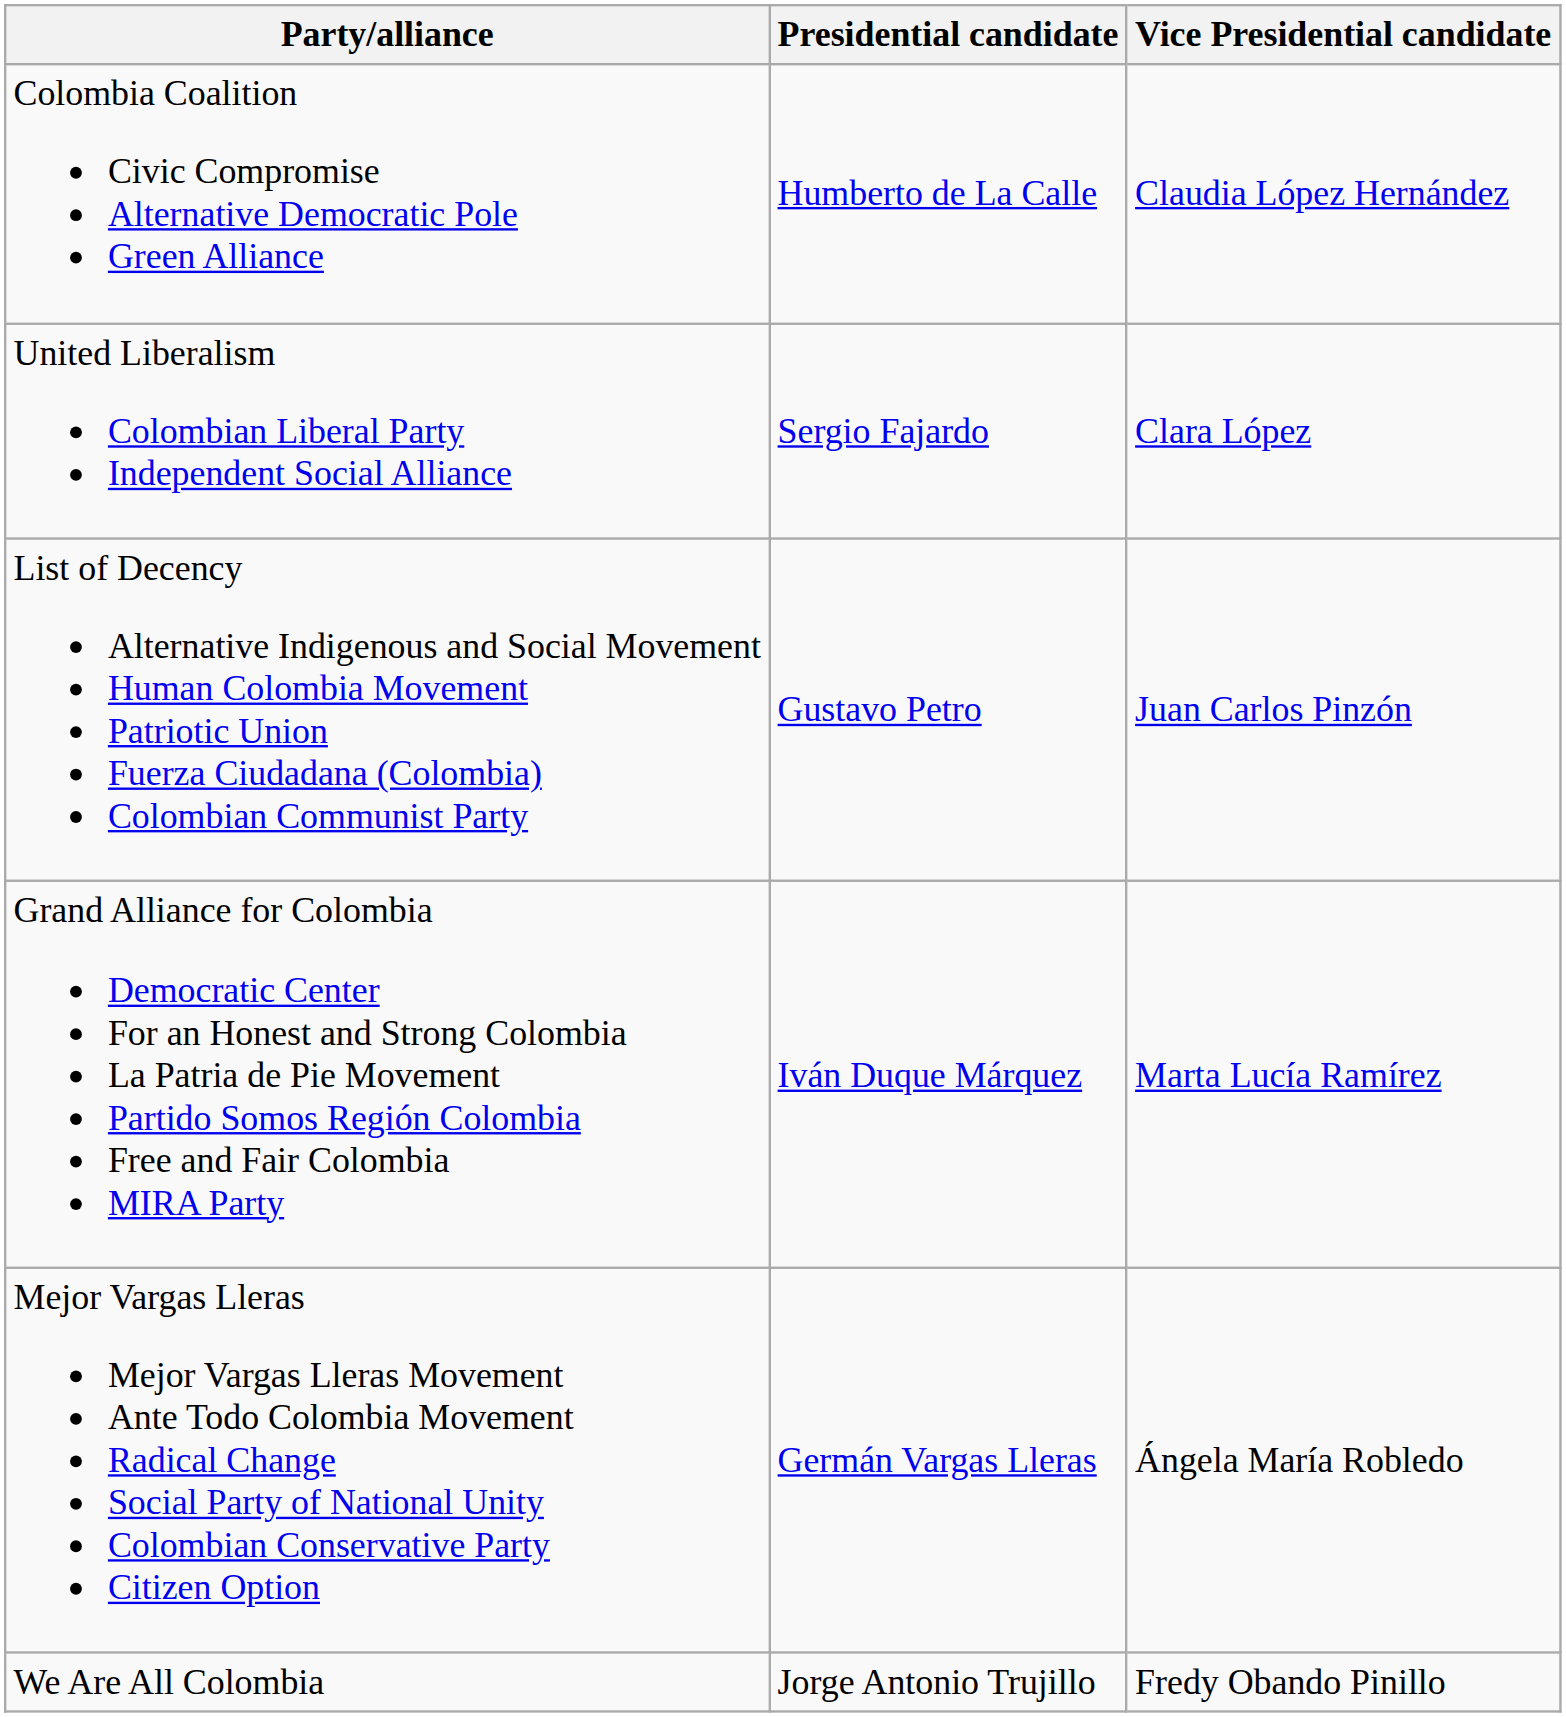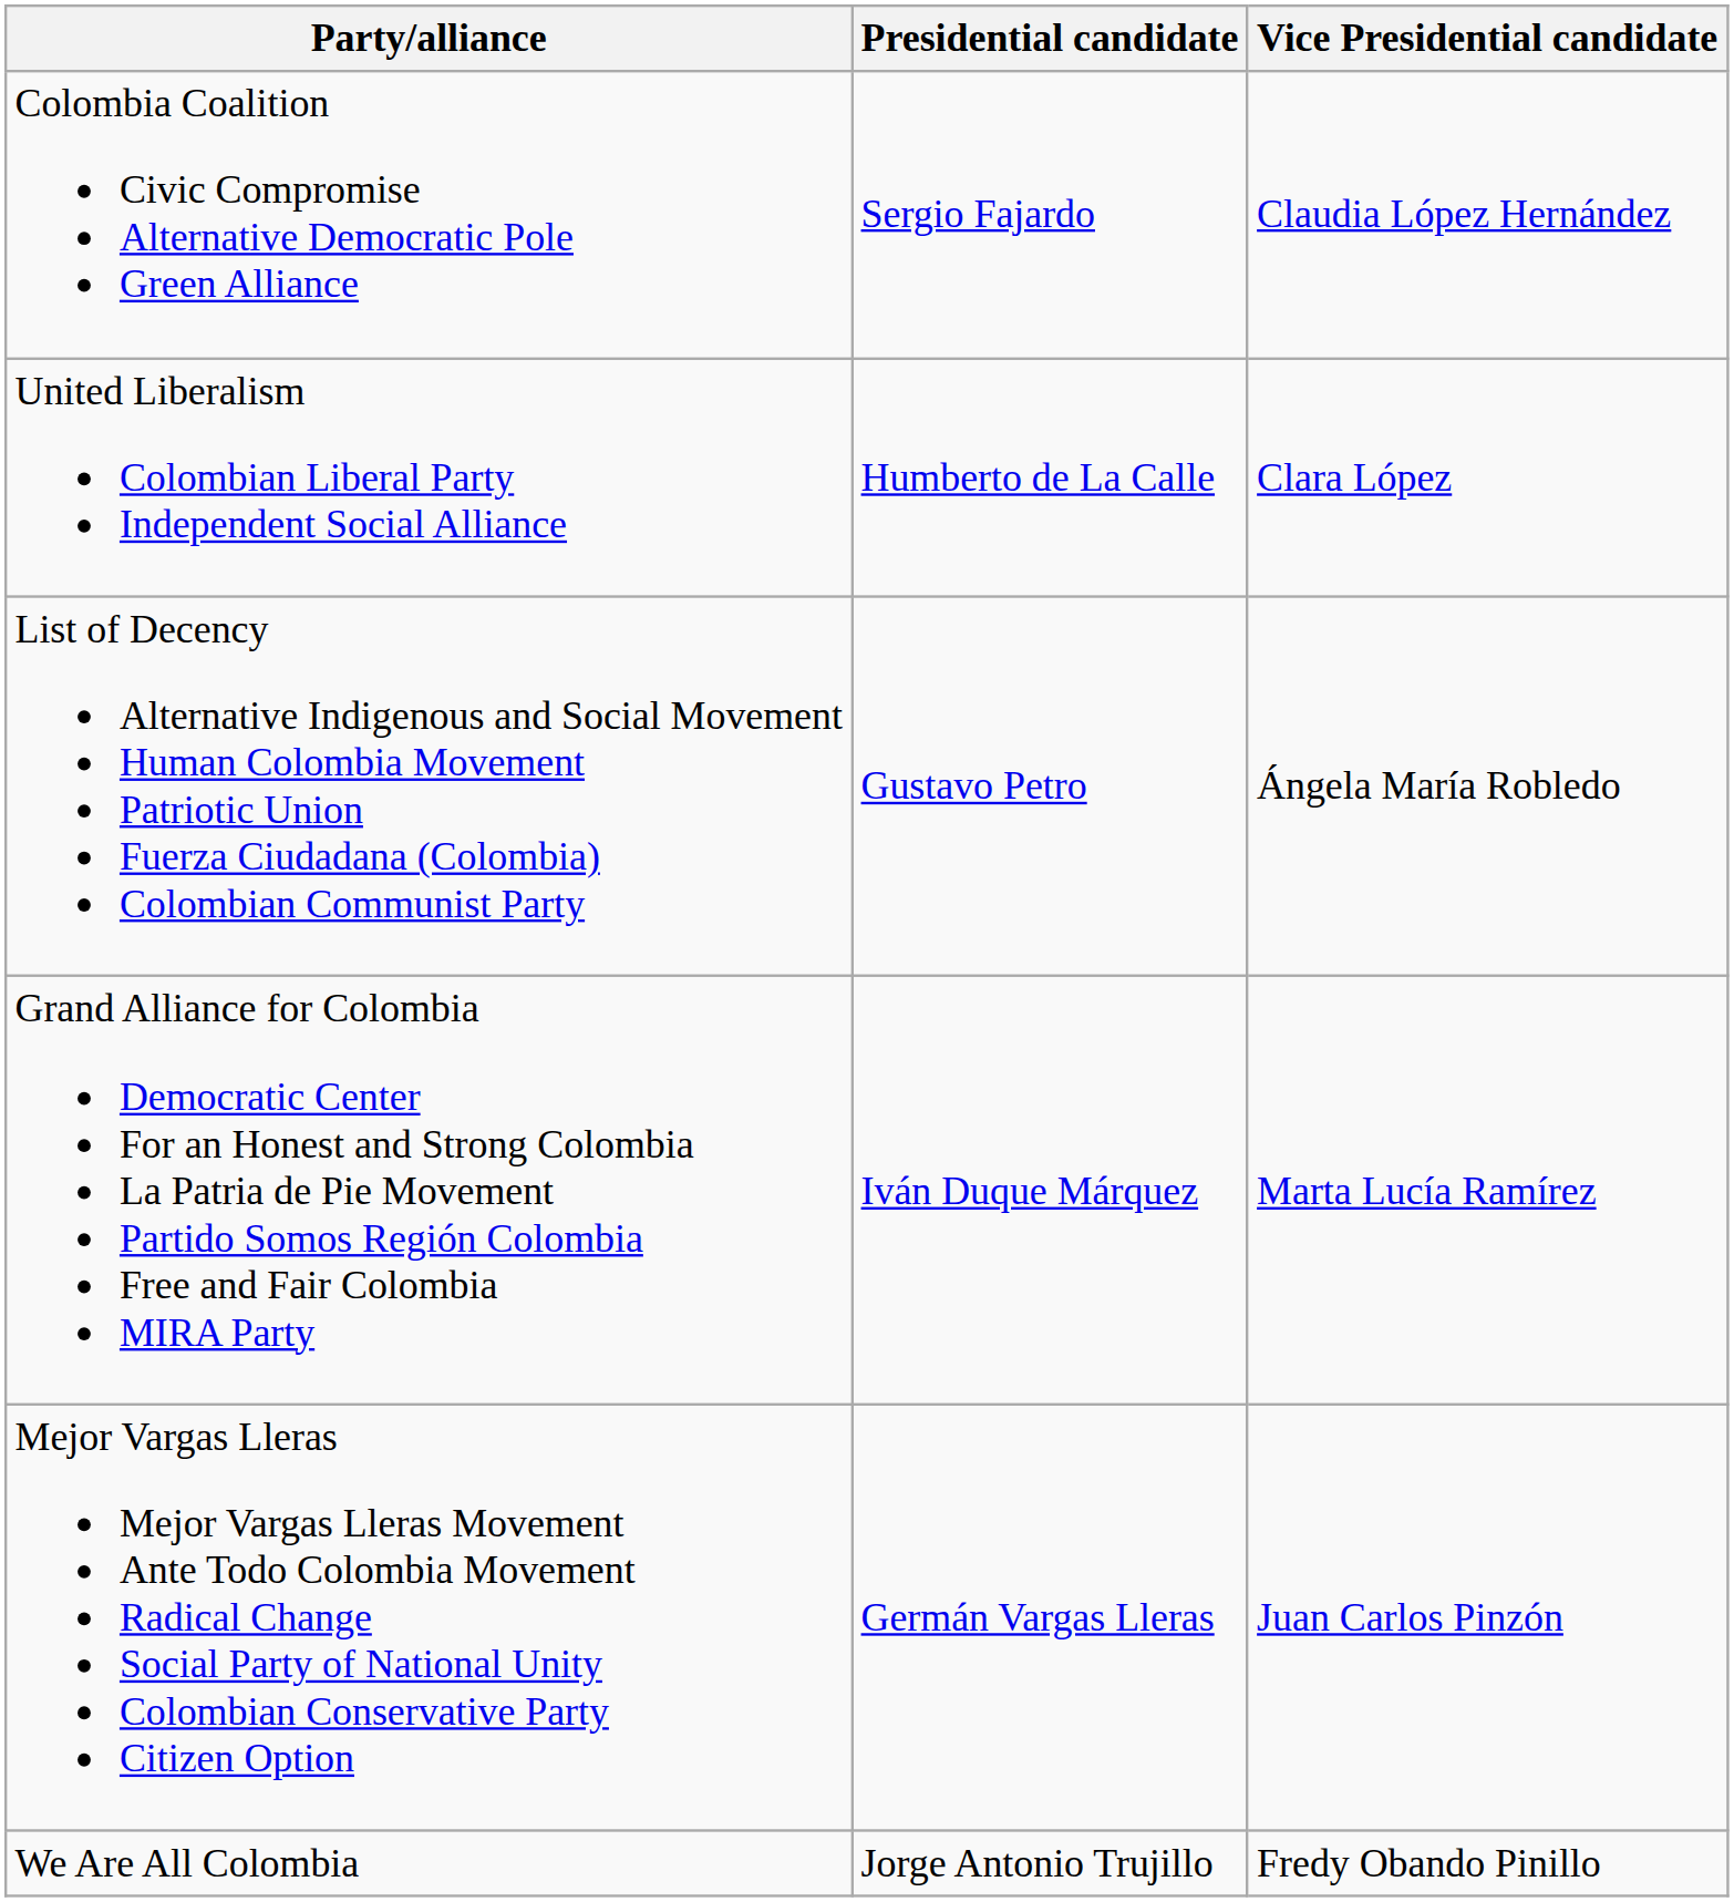row 2 | Presidential candidate: Humberto de La Calle -> Sergio Fajardo
row 3 | Presidential candidate: Sergio Fajardo -> Humberto de La Calle
row 4 | Vice Presidential candidate: Juan Carlos Pinzón -> Ángela María Robledo
row 6 | Vice Presidential candidate: Ángela María Robledo -> Juan Carlos Pinzón
